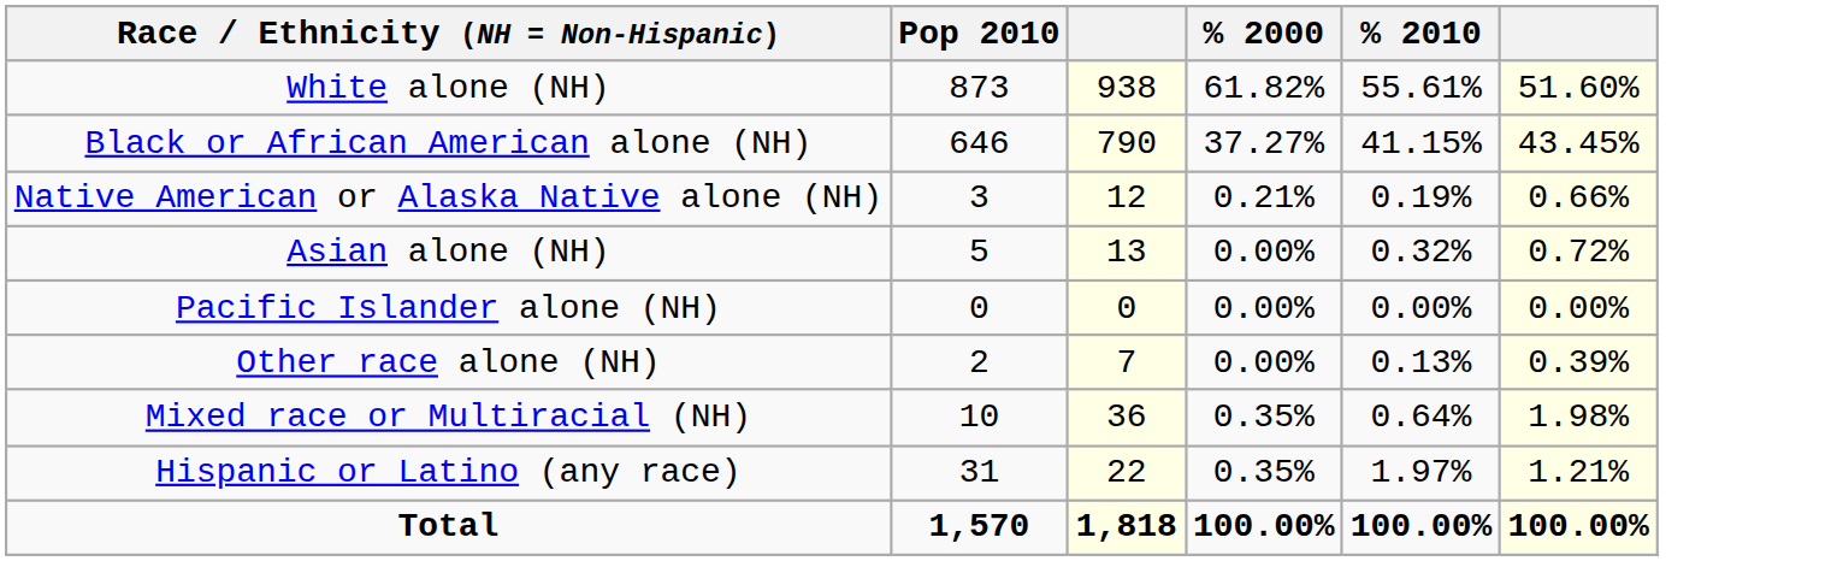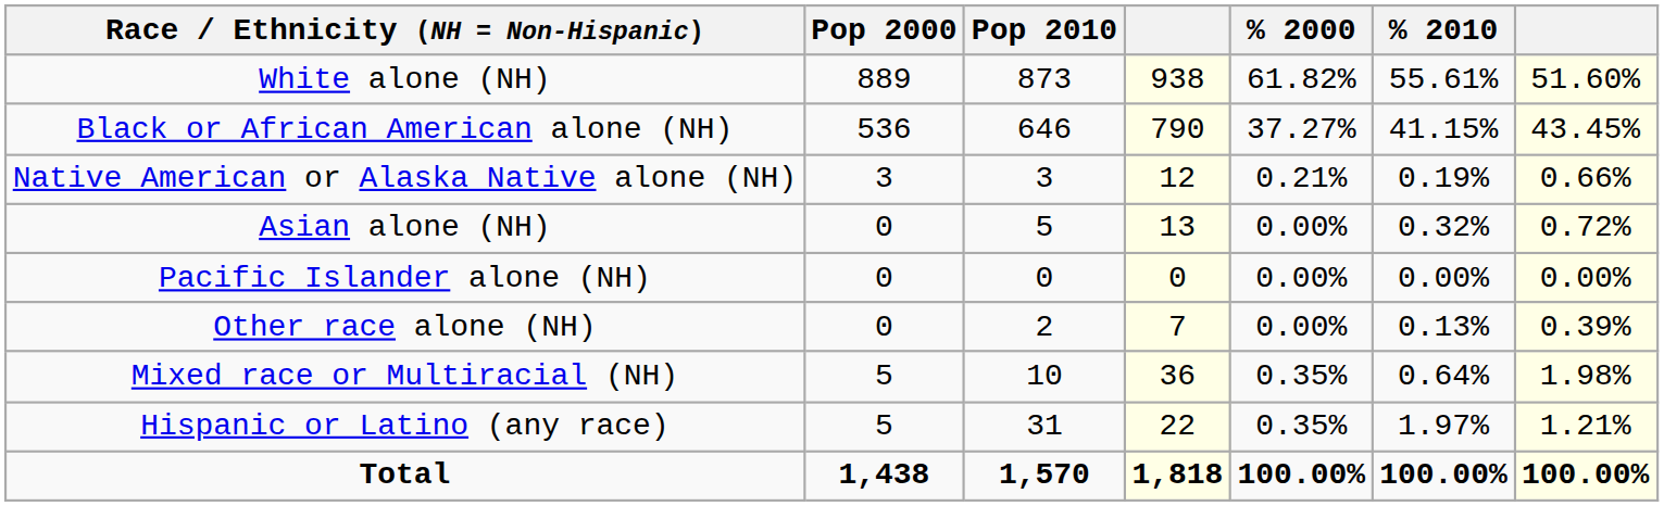+ column: Pop 2000 | 889 | 536 | 3 | 0 | 0 | 0 | 5 | 5 | 1,438
